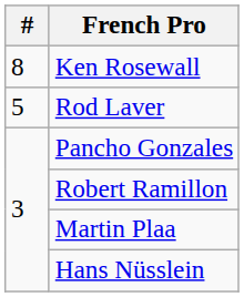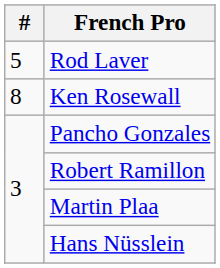rows swapped: Ken Rosewall <-> Rod Laver
